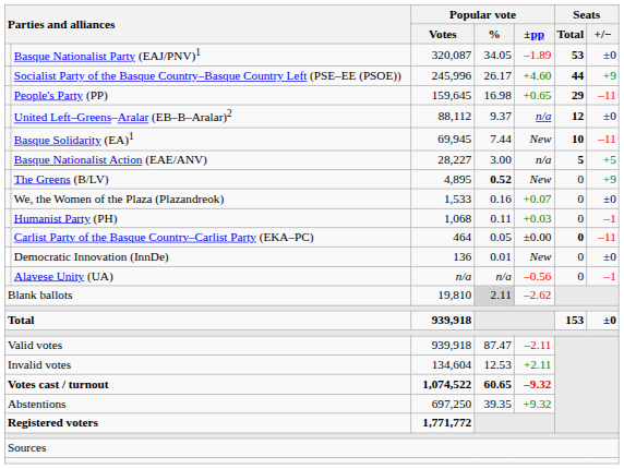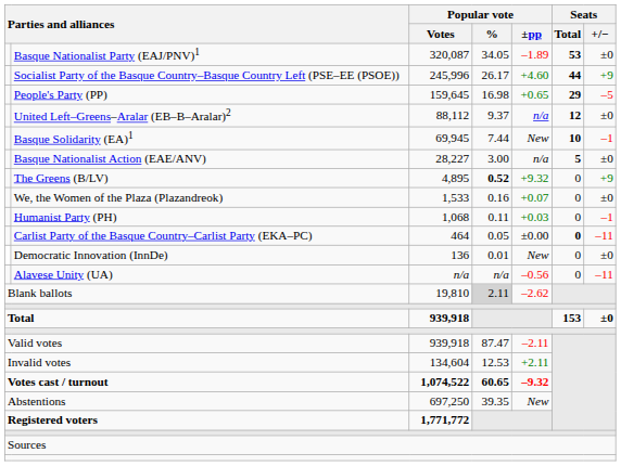People's Party (PP) | Seats / +/−: –11 -> –5
Basque Solidarity (EA)1 | Seats / +/−: –11 -> –1
Basque Nationalist Action (EAE/ANV) | Seats / +/−: +5 -> ±0
The Greens (B/LV) | Popular vote / ±pp: New -> +9.32
Alavese Unity (UA) | Seats / +/−: –1 -> –11
Abstentions | Popular vote / ±pp: +9.32 -> New
